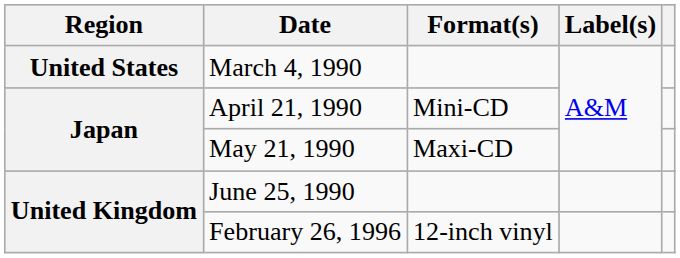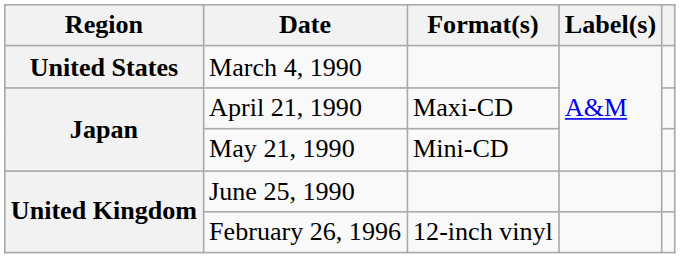April 21, 1990 | Format(s): Mini-CD -> Maxi-CD
May 21, 1990 | Format(s): Maxi-CD -> Mini-CD
